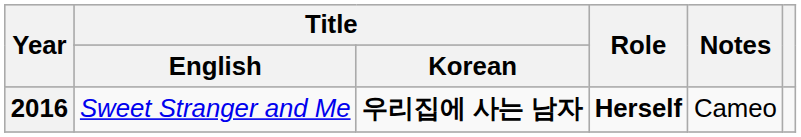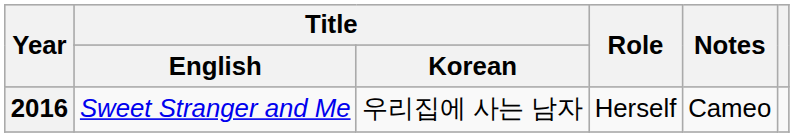2016 | Title / Korean: bold -> normal
2016 | Role: bold -> normal
